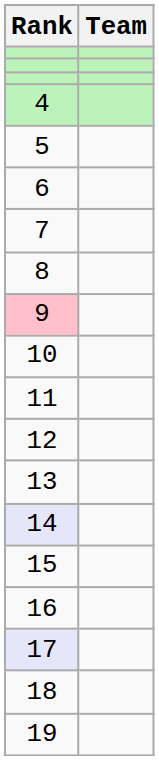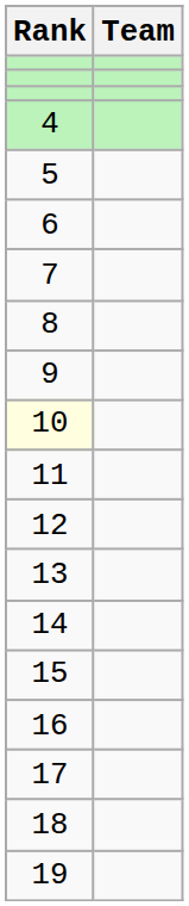row 10 | Rank: pink background -> no background
row 11 | Rank: no background -> lightyellow background
row 15 | Rank: lavender background -> no background
row 18 | Rank: lavender background -> no background
